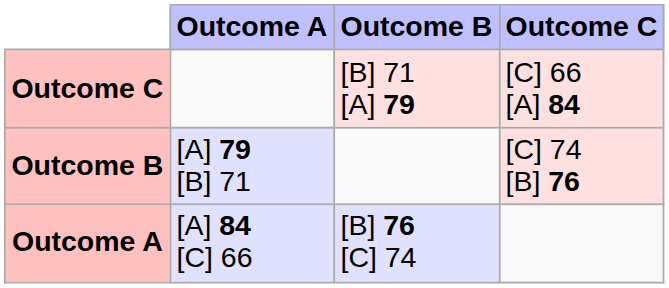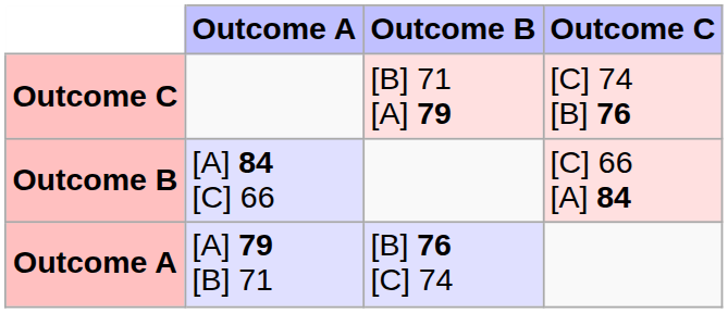row 2 | Outcome C: [C] 66 [A] 84 -> [C] 74 [B] 76
row 3 | Outcome A: [A] 79 [B] 71 -> [A] 84 [C] 66
row 3 | Outcome C: [C] 74 [B] 76 -> [C] 66 [A] 84
row 4 | Outcome A: [A] 84 [C] 66 -> [A] 79 [B] 71
